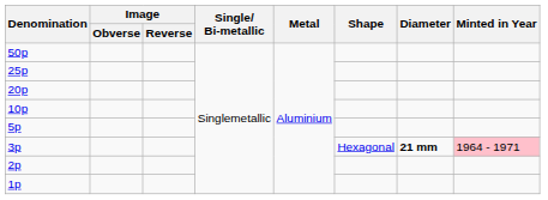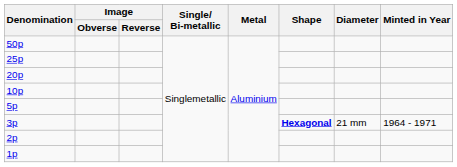3p | Shape: normal -> bold
3p | Diameter: bold -> normal
3p | Minted in Year: pink background -> no background
